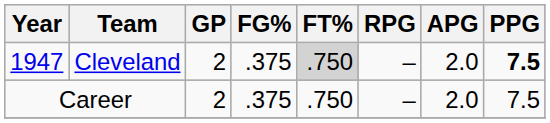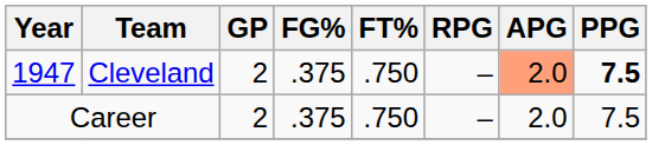1947 | FT%: lightgrey background -> no background
1947 | APG: no background -> lightsalmon background
